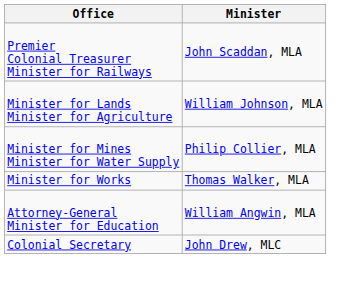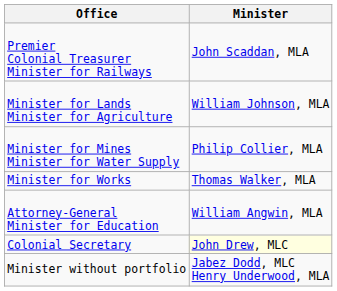Colonial Secretary | Minister: no background -> lightyellow background
+ row: Minister without portfolio | Jabez Dodd, MLC Henry Underwood, MLA
